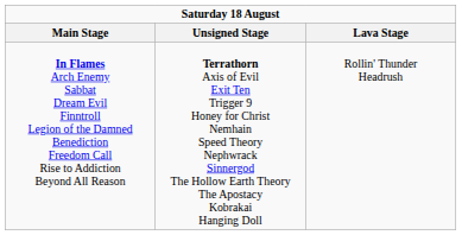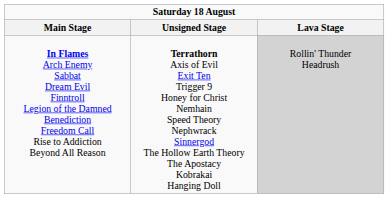row 3 | Lava Stage: no background -> lightgrey background
